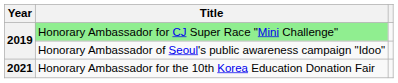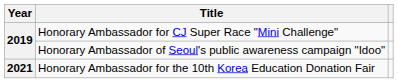Honorary Ambassador for CJ Super Race "Mini Challenge" | Title: lightgreen background -> no background
